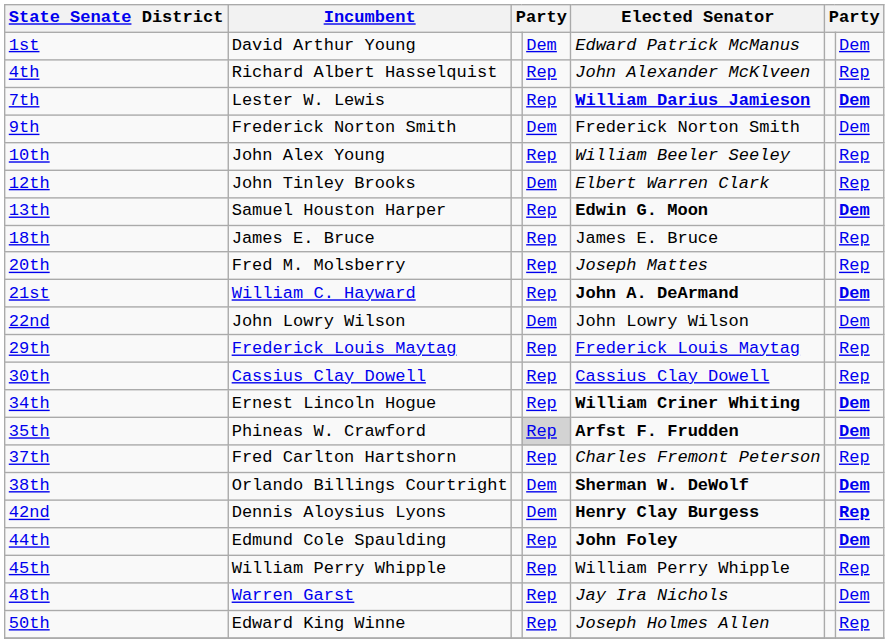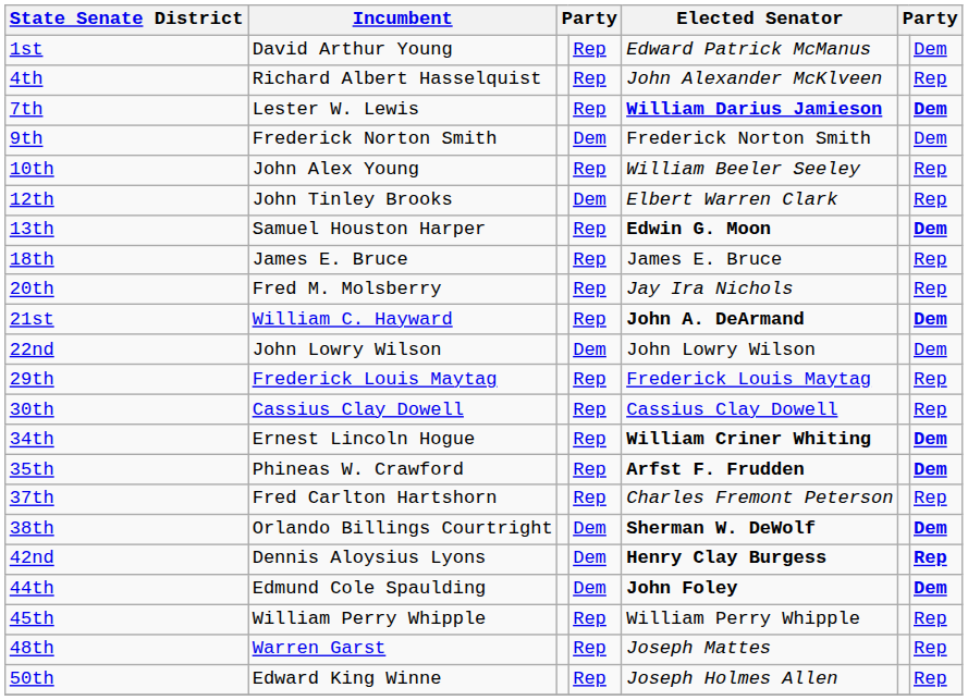1st | column 4: Dem -> Rep
20th | Elected Senator: Joseph Mattes -> Jay Ira Nichols
35th | column 4: lightgrey background -> no background
44th | column 4: Rep -> Dem
48th | Elected Senator: Jay Ira Nichols -> Joseph Mattes
48th | column 7: Dem -> Rep
